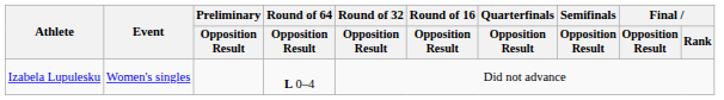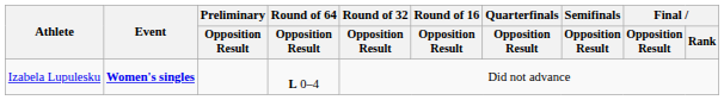Izabela Lupulesku | Event: normal -> bold
